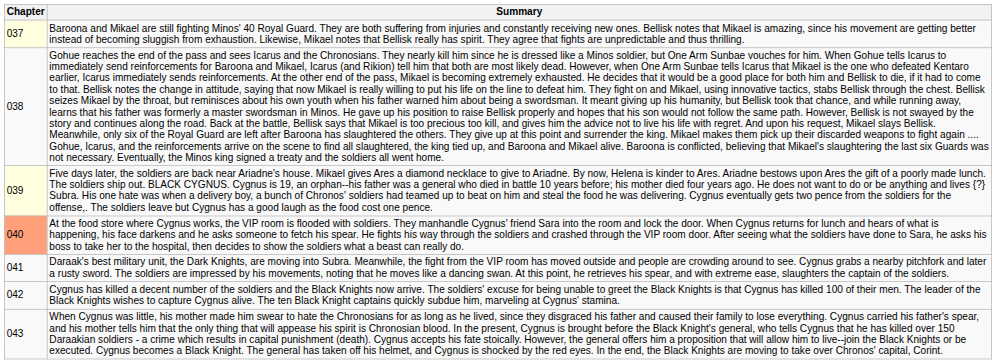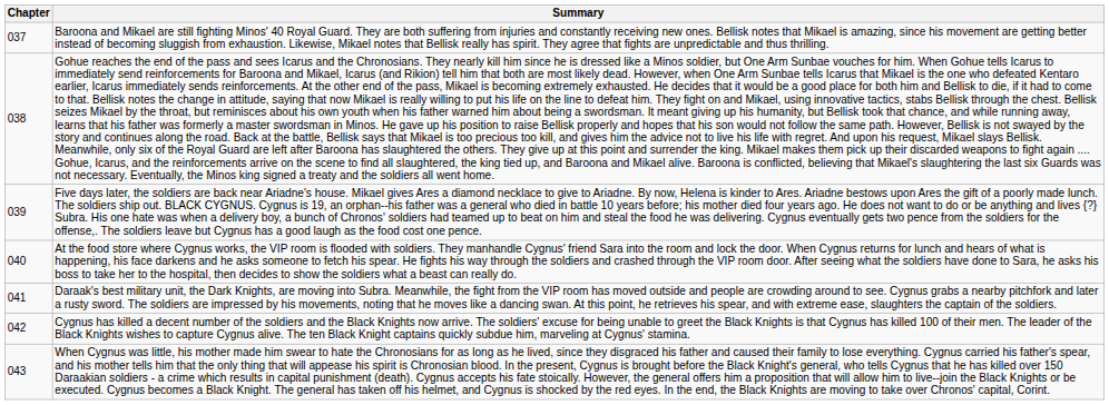row 2 | Chapter: lightyellow background -> no background
row 4 | Chapter: lightyellow background -> no background
row 5 | Chapter: lightsalmon background -> no background
